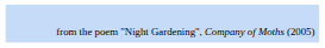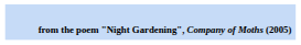row 1 | column 1: normal -> bold
